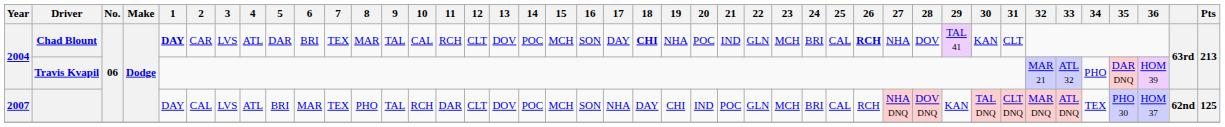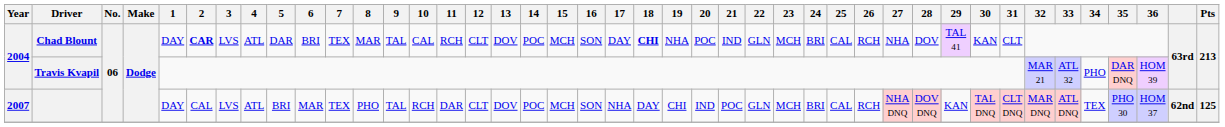Chad Blount | 1: bold -> normal
Chad Blount | 2: normal -> bold
Chad Blount | 26: bold -> normal
